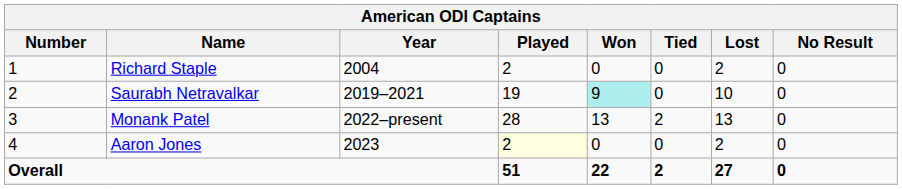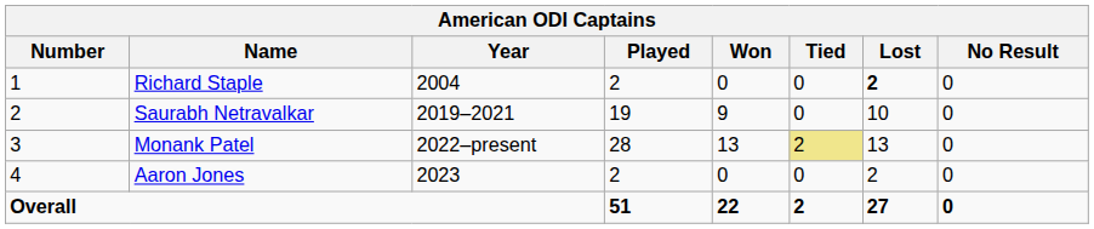Richard Staple | Lost: normal -> bold
Saurabh Netravalkar | Won: paleturquoise background -> no background
Monank Patel | Tied: no background -> khaki background
Aaron Jones | Played: lightyellow background -> no background
